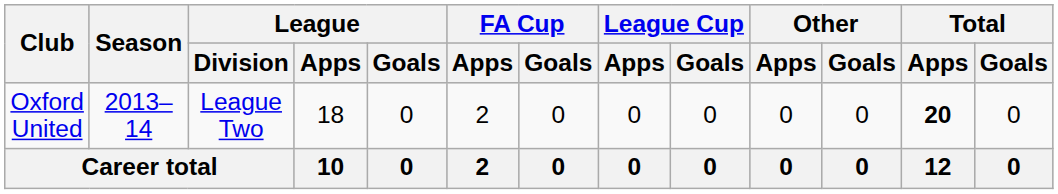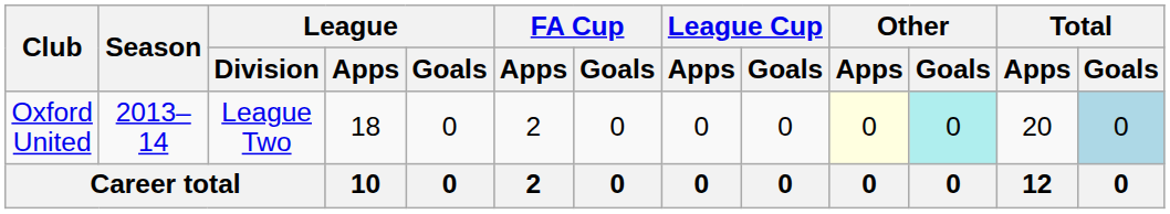Oxford United | Other / Apps: no background -> lightyellow background
Oxford United | Other / Goals: no background -> paleturquoise background
Oxford United | Total / Apps: bold -> normal
Oxford United | Total / Goals: no background -> lightblue background
